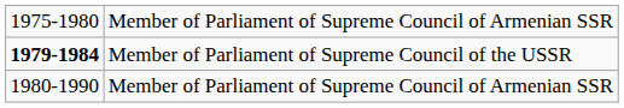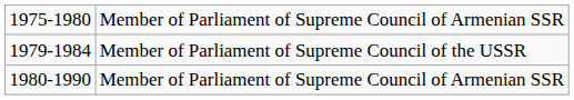row 2 | column 1: bold -> normal
